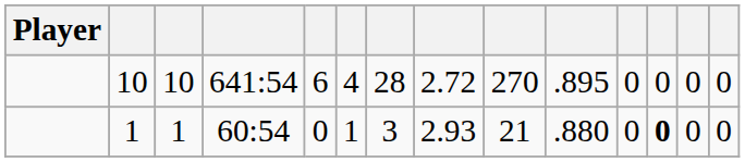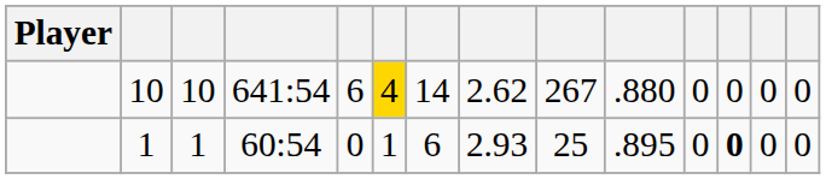row 2 | column 6: no background -> gold background
row 2 | column 7: 28 -> 14
row 2 | column 8: 2.72 -> 2.62
row 2 | column 9: 270 -> 267
row 2 | column 10: .895 -> .880
row 3 | column 7: 3 -> 6
row 3 | column 9: 21 -> 25
row 3 | column 10: .880 -> .895
